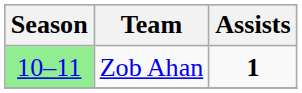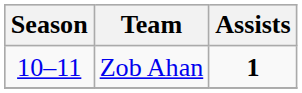Zob Ahan | Season: lightgreen background -> no background
